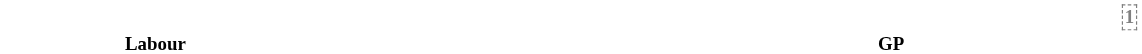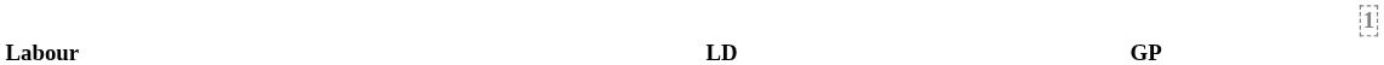+ column: 2 | LD
